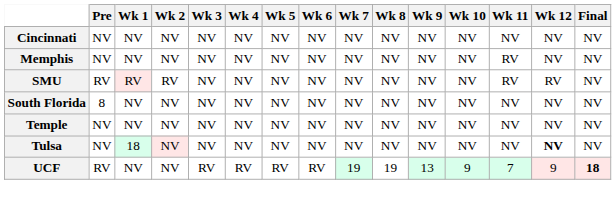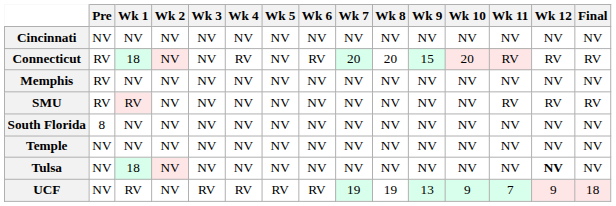+ row: Connecticut | RV | 18 | NV | NV | RV | NV | RV | 20 | 20 | 15 | 20 | RV | RV | RV
Memphis | Pre: NV -> RV
Memphis | Wk 11: RV -> NV
SMU | Wk 2: RV -> NV
SMU | Final: NV -> RV
UCF | Pre: RV -> NV
UCF | Wk 1: NV -> RV
UCF | Final: bold -> normal
